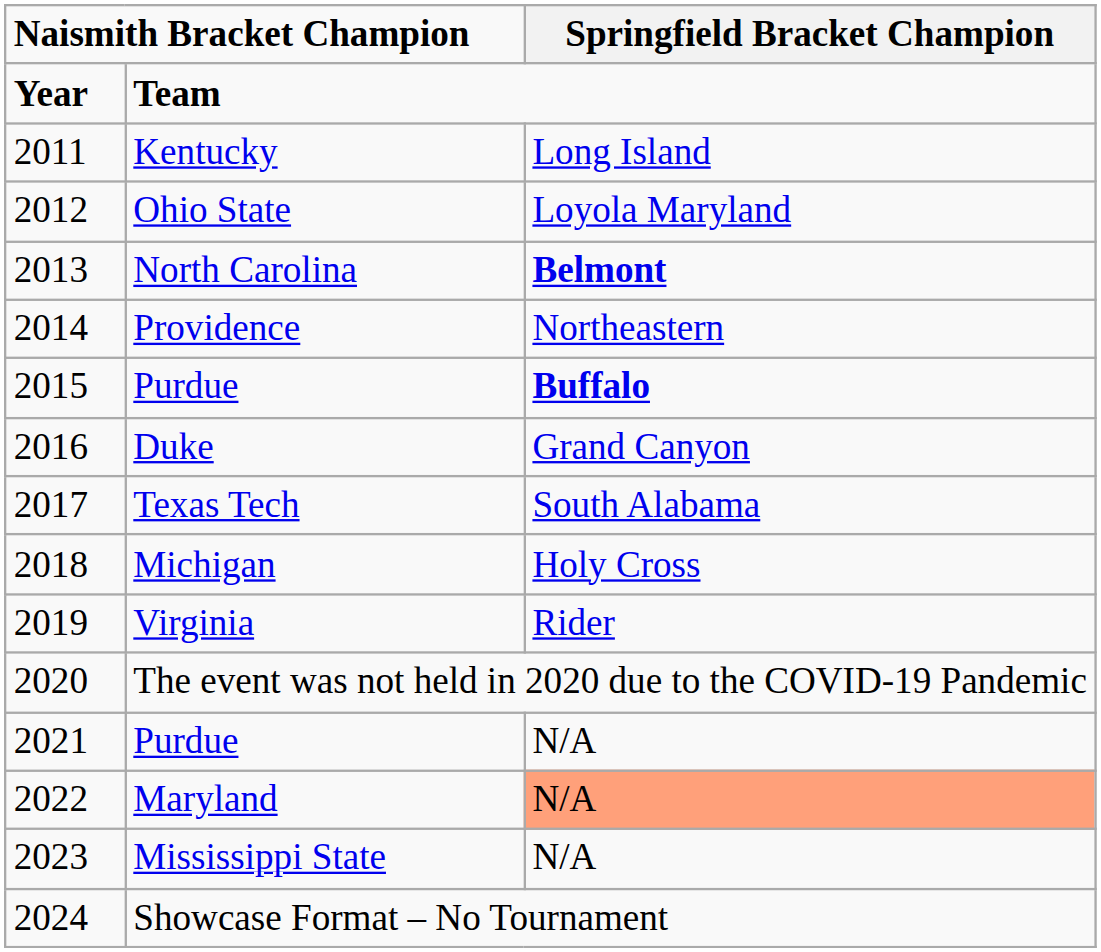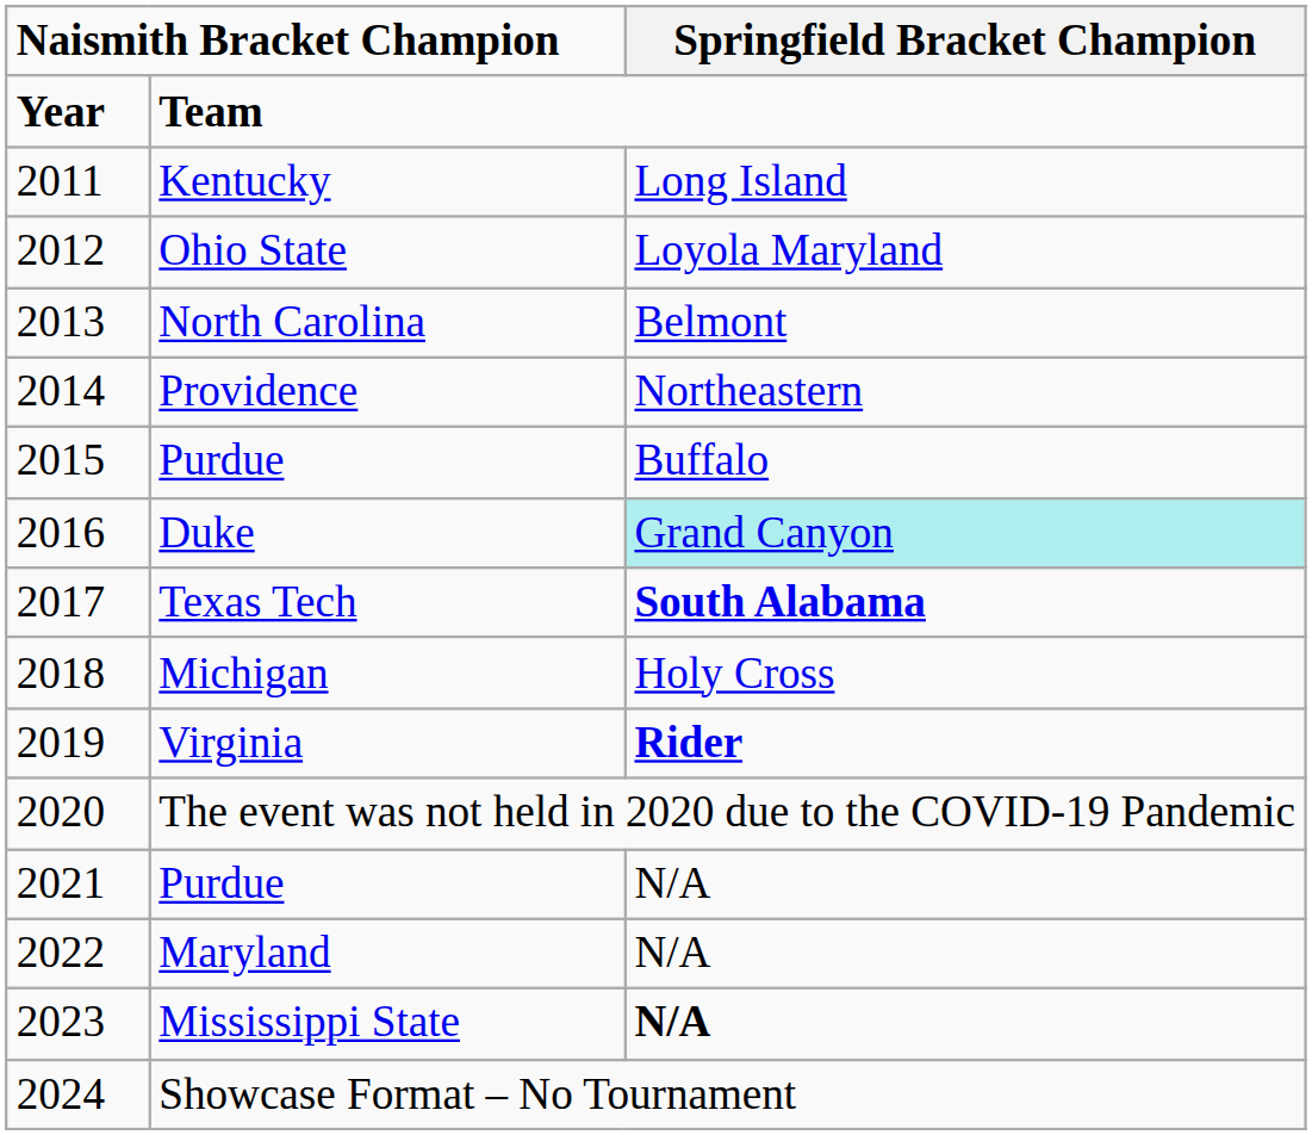North Carolina | Springfield Bracket Champion: bold -> normal
2015 / Purdue | Springfield Bracket Champion: bold -> normal
Duke | Springfield Bracket Champion: no background -> paleturquoise background
Texas Tech | Springfield Bracket Champion: normal -> bold
Virginia | Springfield Bracket Champion: normal -> bold
Maryland | Springfield Bracket Champion: lightsalmon background -> no background
Mississippi State | Springfield Bracket Champion: normal -> bold
